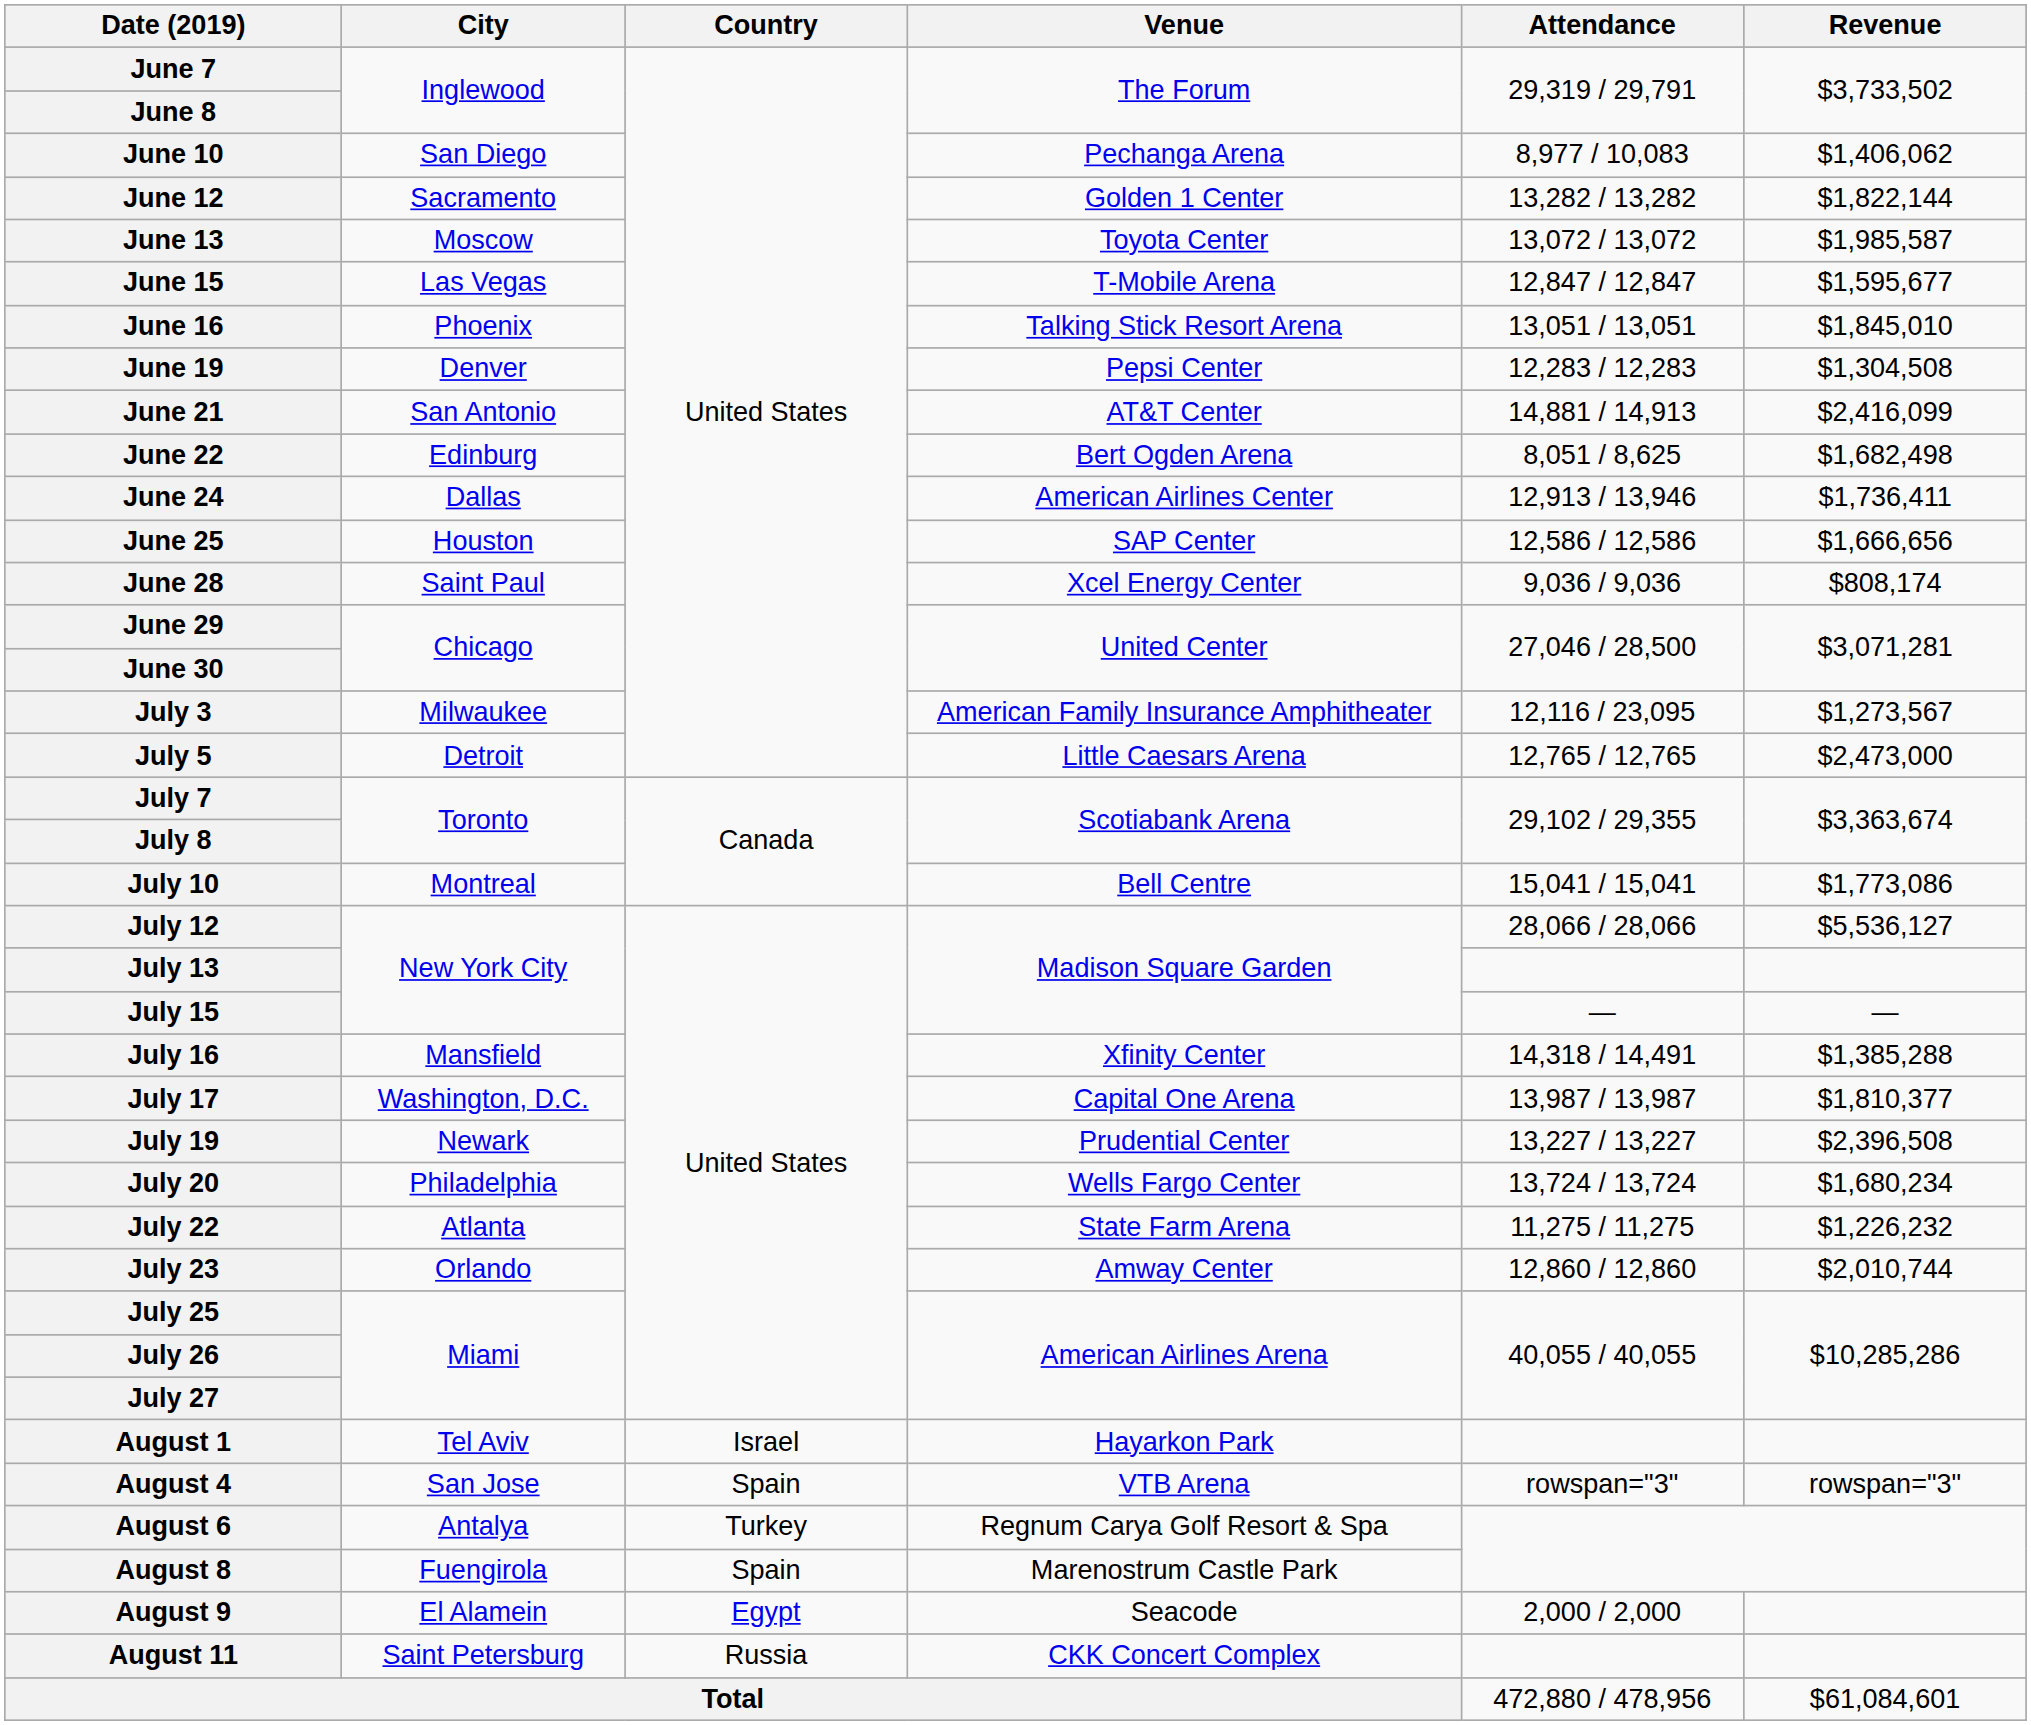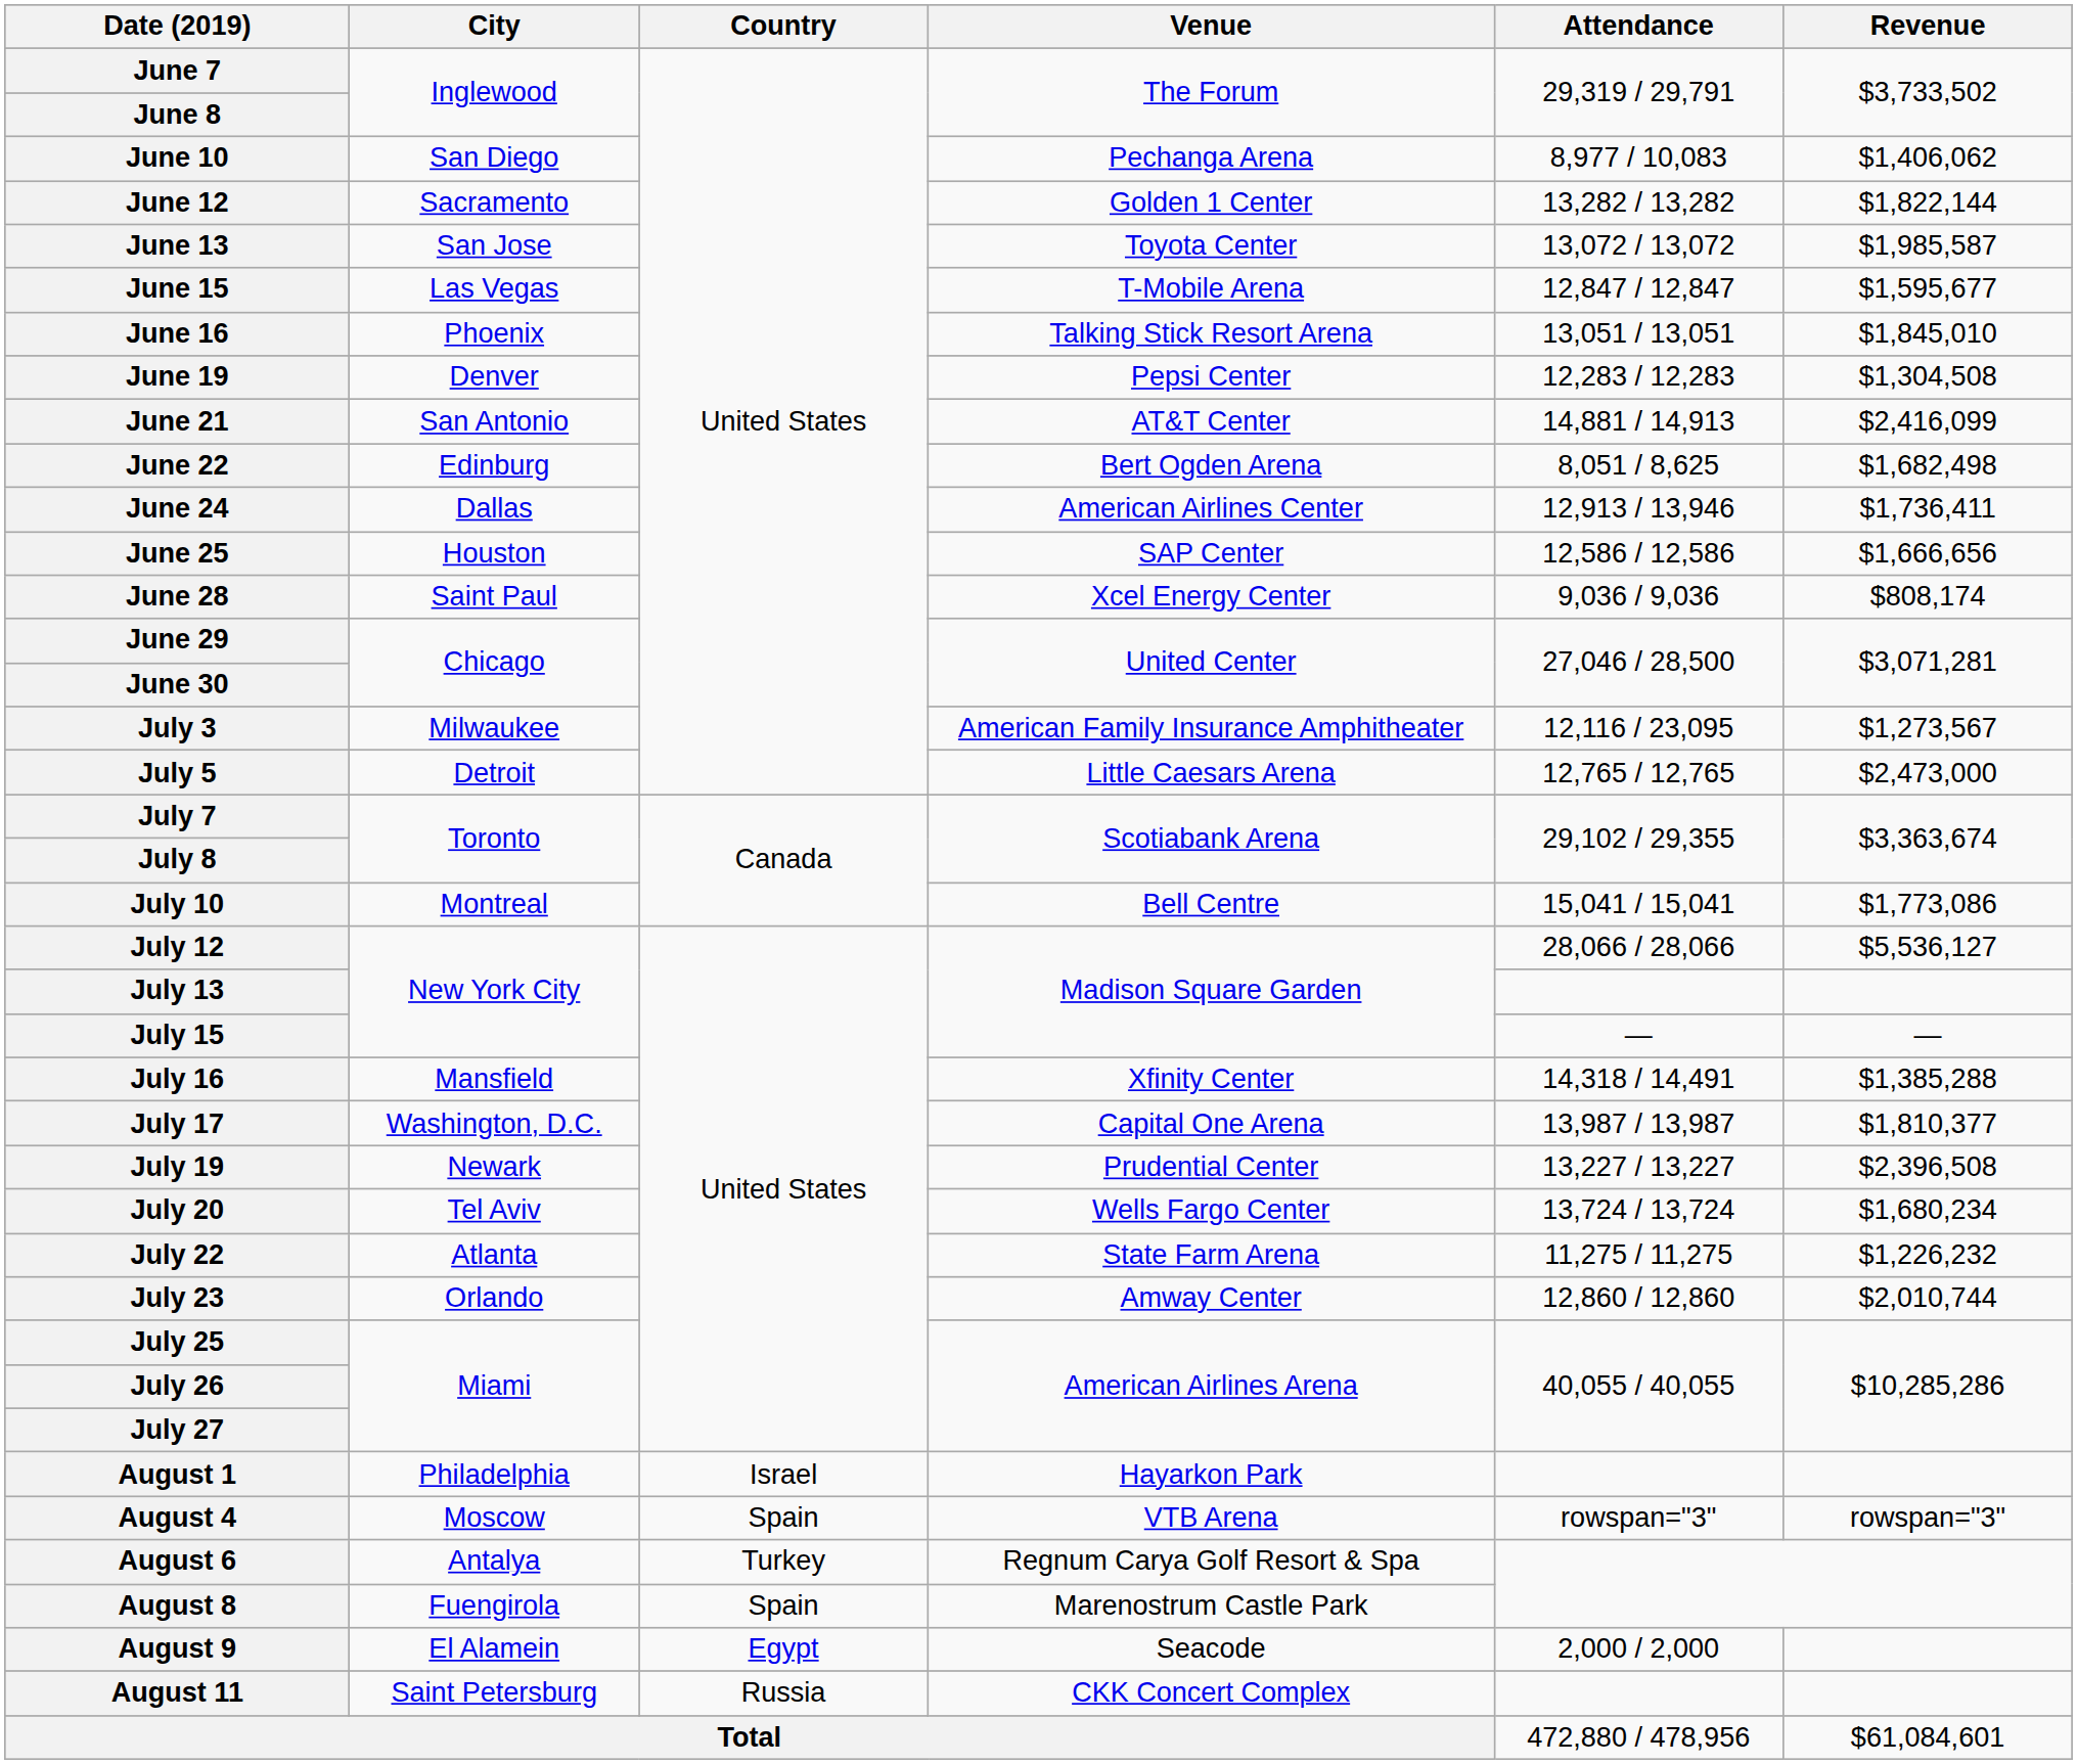June 13 | City: Moscow -> San Jose
July 20 | City: Philadelphia -> Tel Aviv
August 1 | City: Tel Aviv -> Philadelphia
August 4 | City: San Jose -> Moscow
